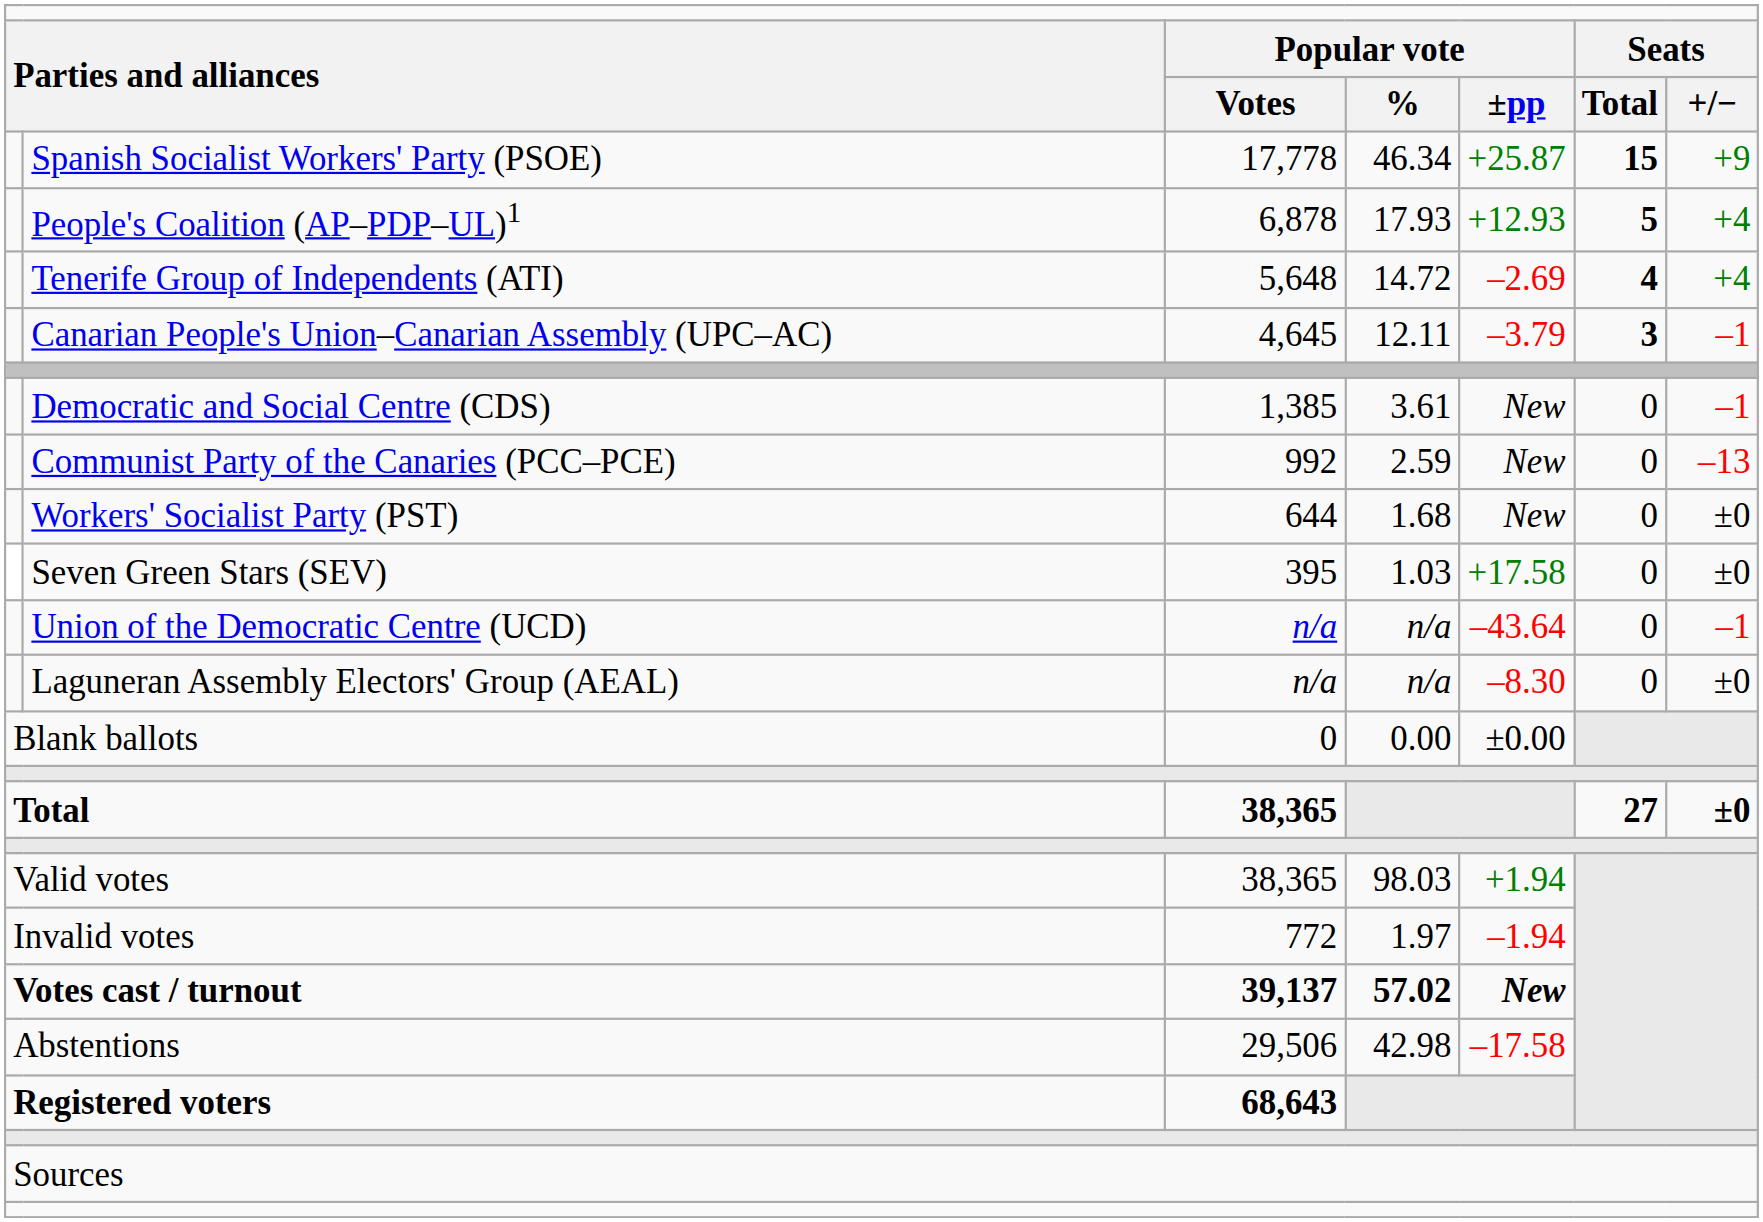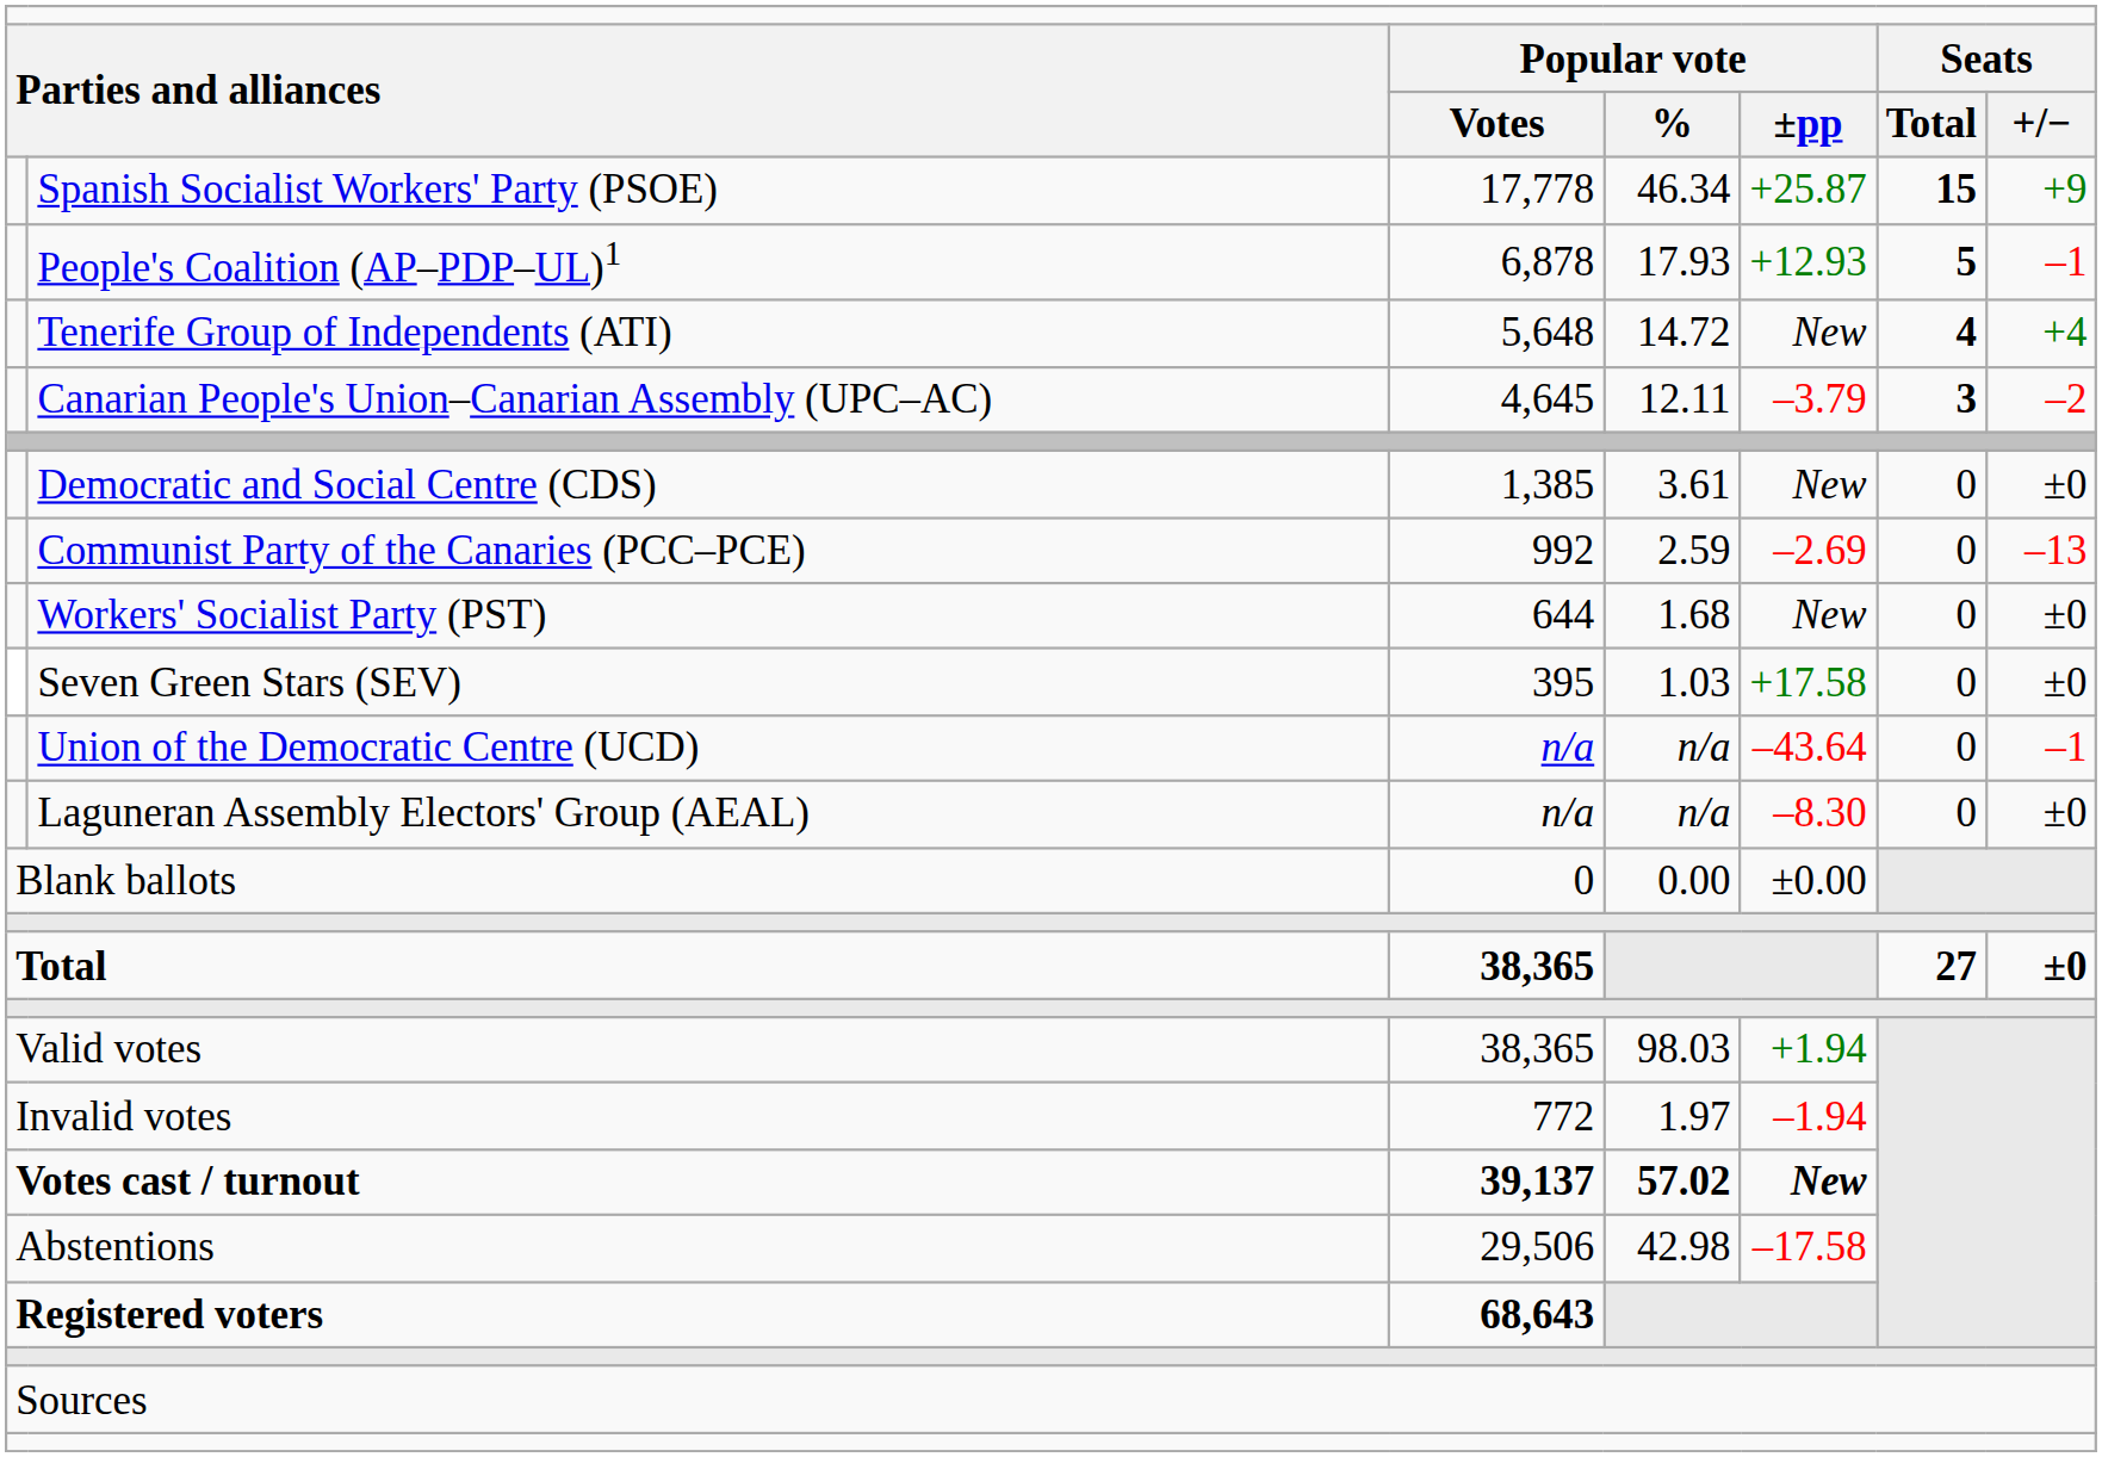People's Coalition (AP–PDP–UL)1 | column 7: +4 -> –1
Tenerife Group of Independents (ATI) | column 5: –2.69 -> New
Canarian People's Union–Canarian Assembly (UPC–AC) | column 7: –1 -> –2
Democratic and Social Centre (CDS) | column 7: –1 -> ±0
Communist Party of the Canaries (PCC–PCE) | column 5: New -> –2.69
